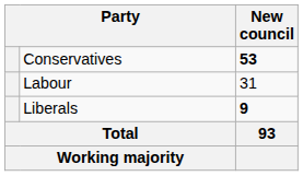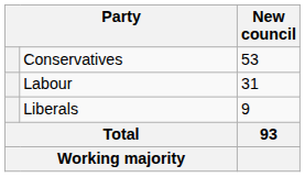Conservatives | New council: bold -> normal
Liberals | New council: bold -> normal
